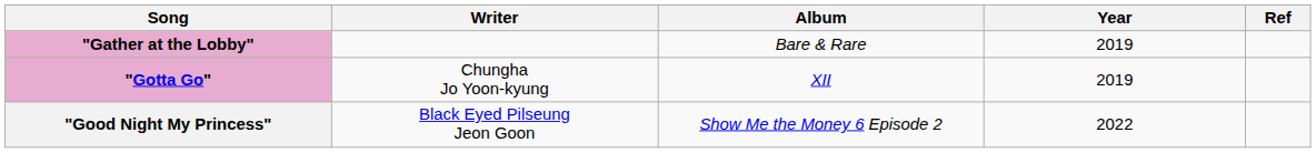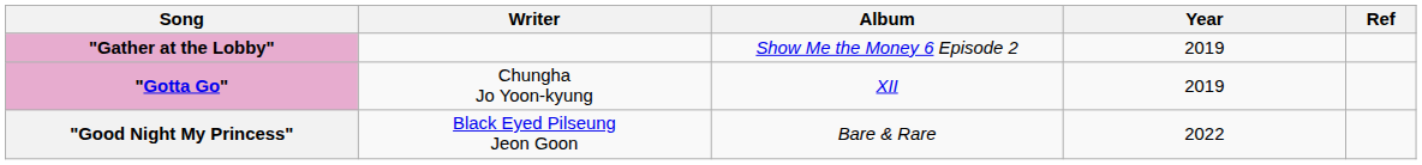"Gather at the Lobby" | Album: Bare & Rare -> Show Me the Money 6 Episode 2
"Good Night My Princess" | Album: Show Me the Money 6 Episode 2 -> Bare & Rare
